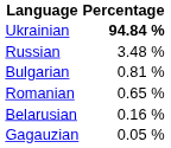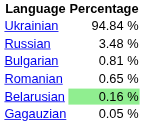Ukrainian | Percentage: bold -> normal
Belarusian | Percentage: no background -> lightgreen background
